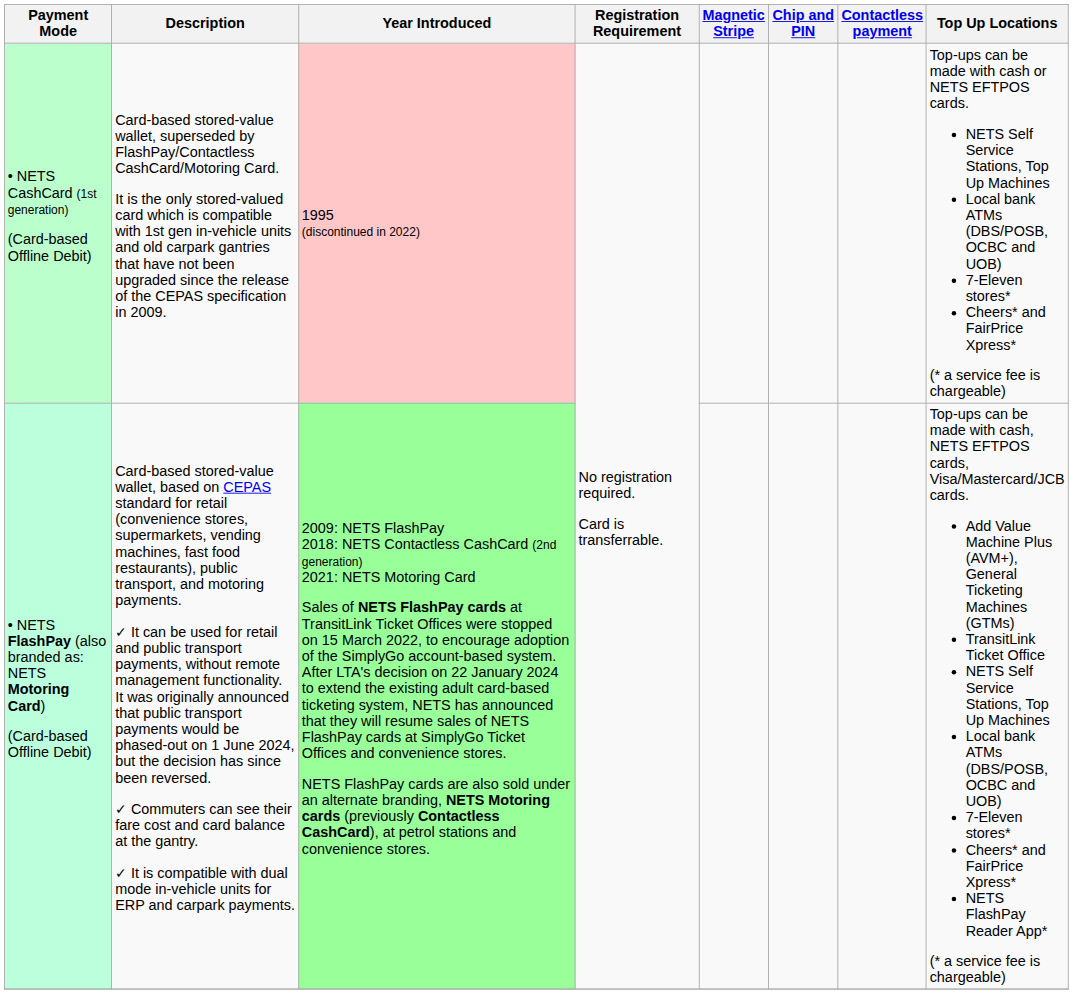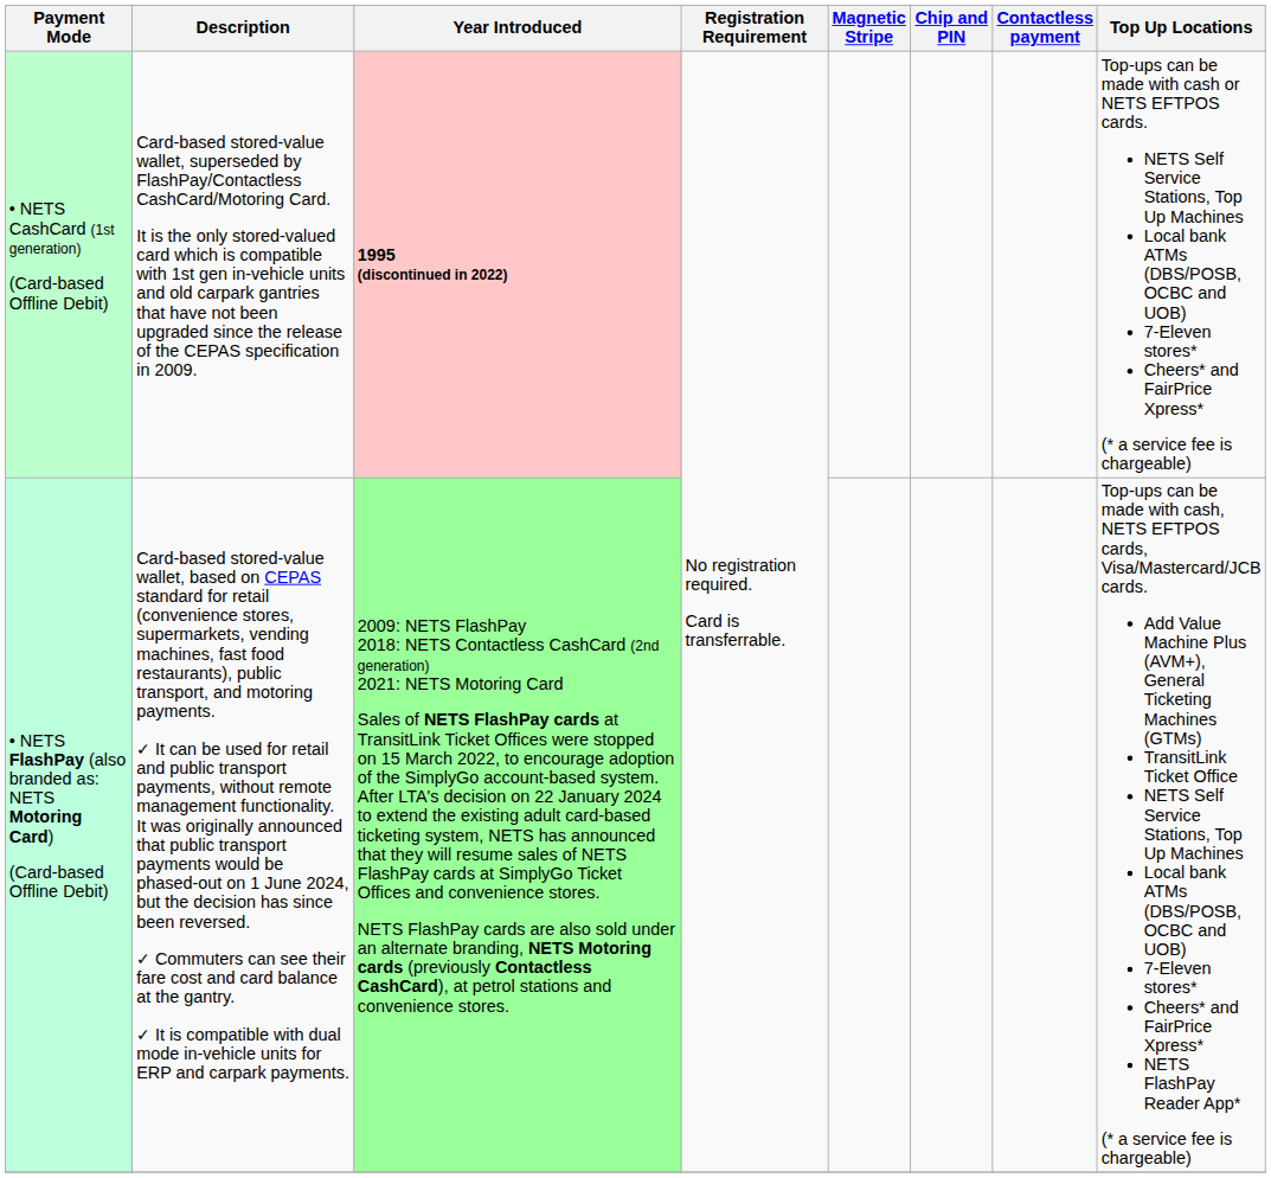• NETS CashCard (1st generation) (Card-based Offline Debit) | Year Introduced: normal -> bold
